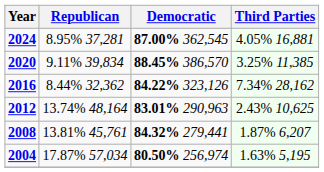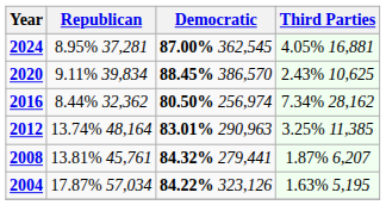2020 | Third Parties: 3.25% 11,385 -> 2.43% 10,625
2016 | Democratic: 84.22% 323,126 -> 80.50% 256,974
2012 | Third Parties: 2.43% 10,625 -> 3.25% 11,385
2004 | Democratic: 80.50% 256,974 -> 84.22% 323,126
